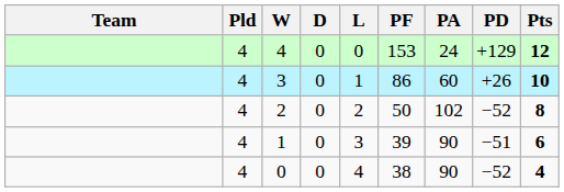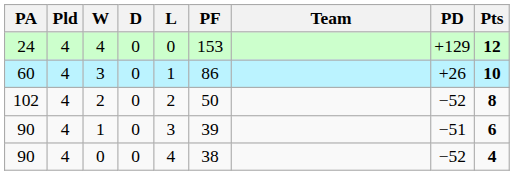columns swapped: Team <-> PA
